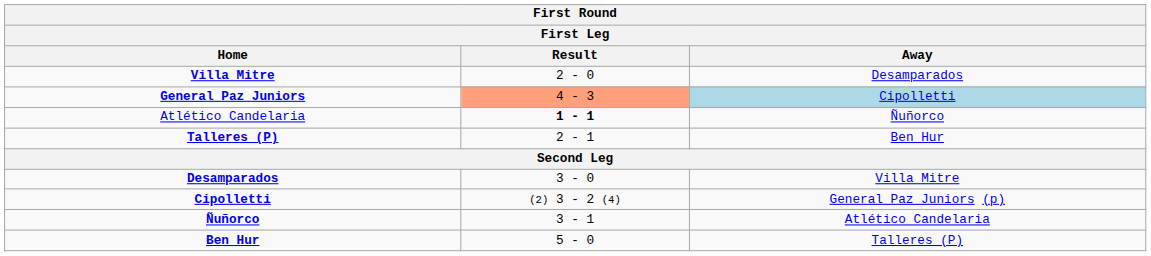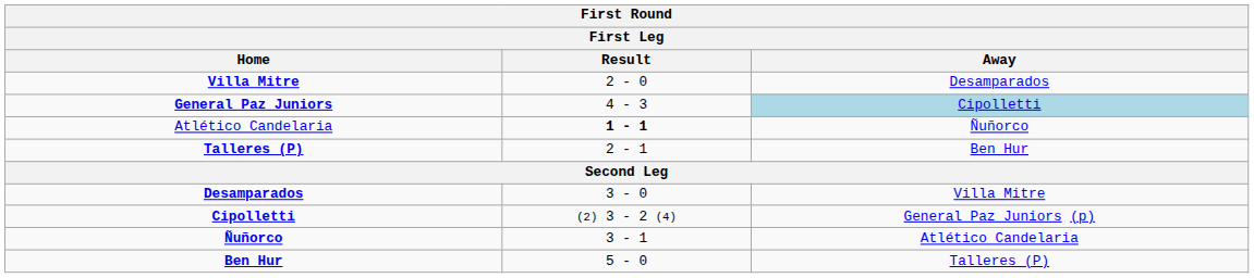General Paz Juniors | Result: lightsalmon background -> no background
